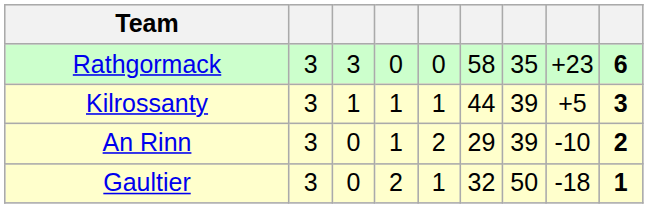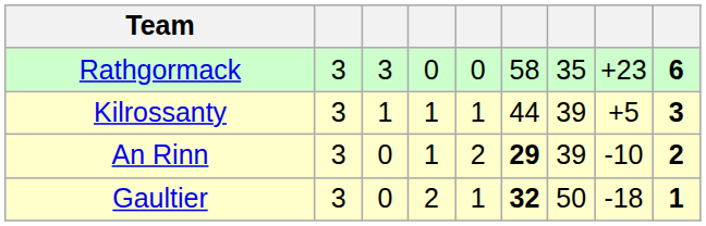An Rinn | column 6: normal -> bold
Gaultier | column 6: normal -> bold
